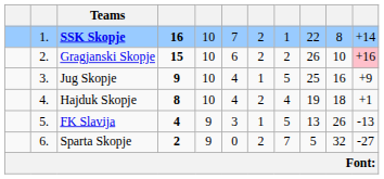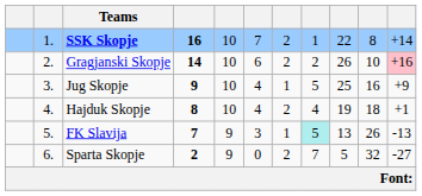Gragjanski Skopje | column 4: 15 -> 14
FK Slavija | column 4: 4 -> 7
FK Slavija | column 8: no background -> paleturquoise background
